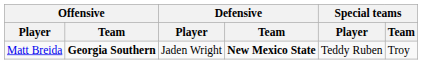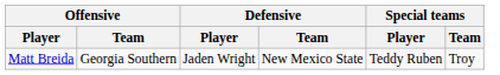Matt Breida | Offensive / Team: bold -> normal
Matt Breida | Defensive / Team: bold -> normal
